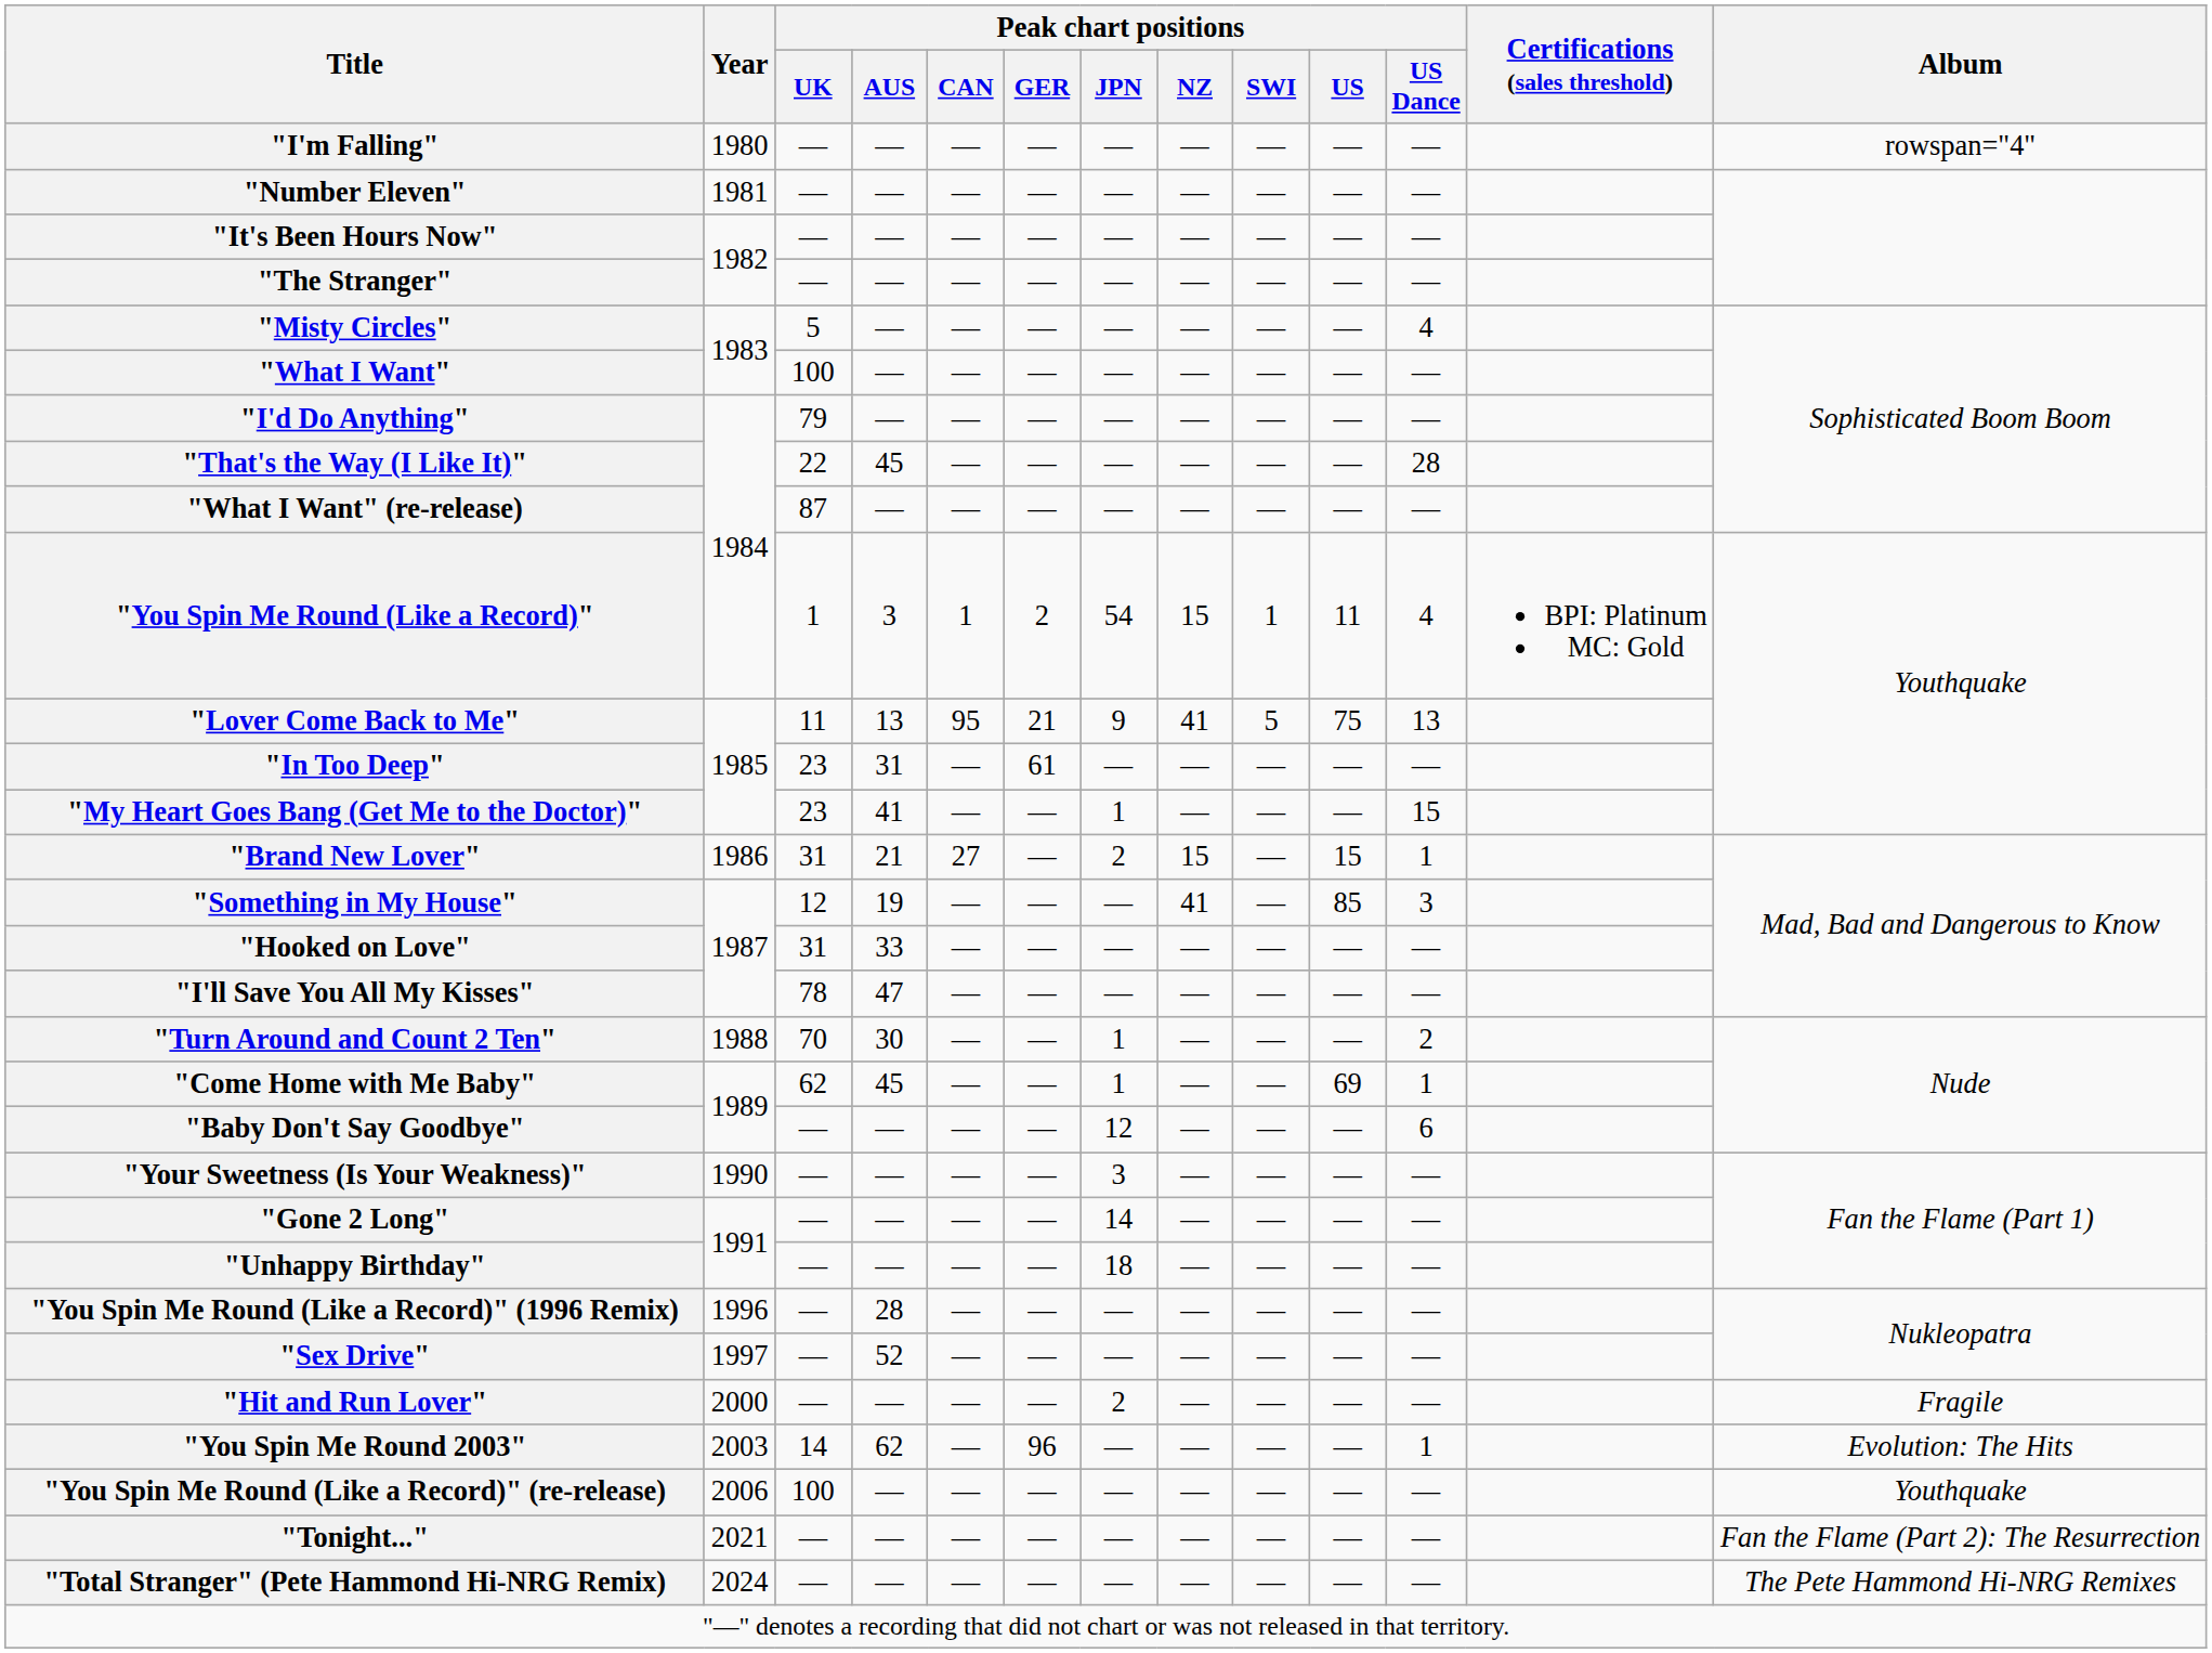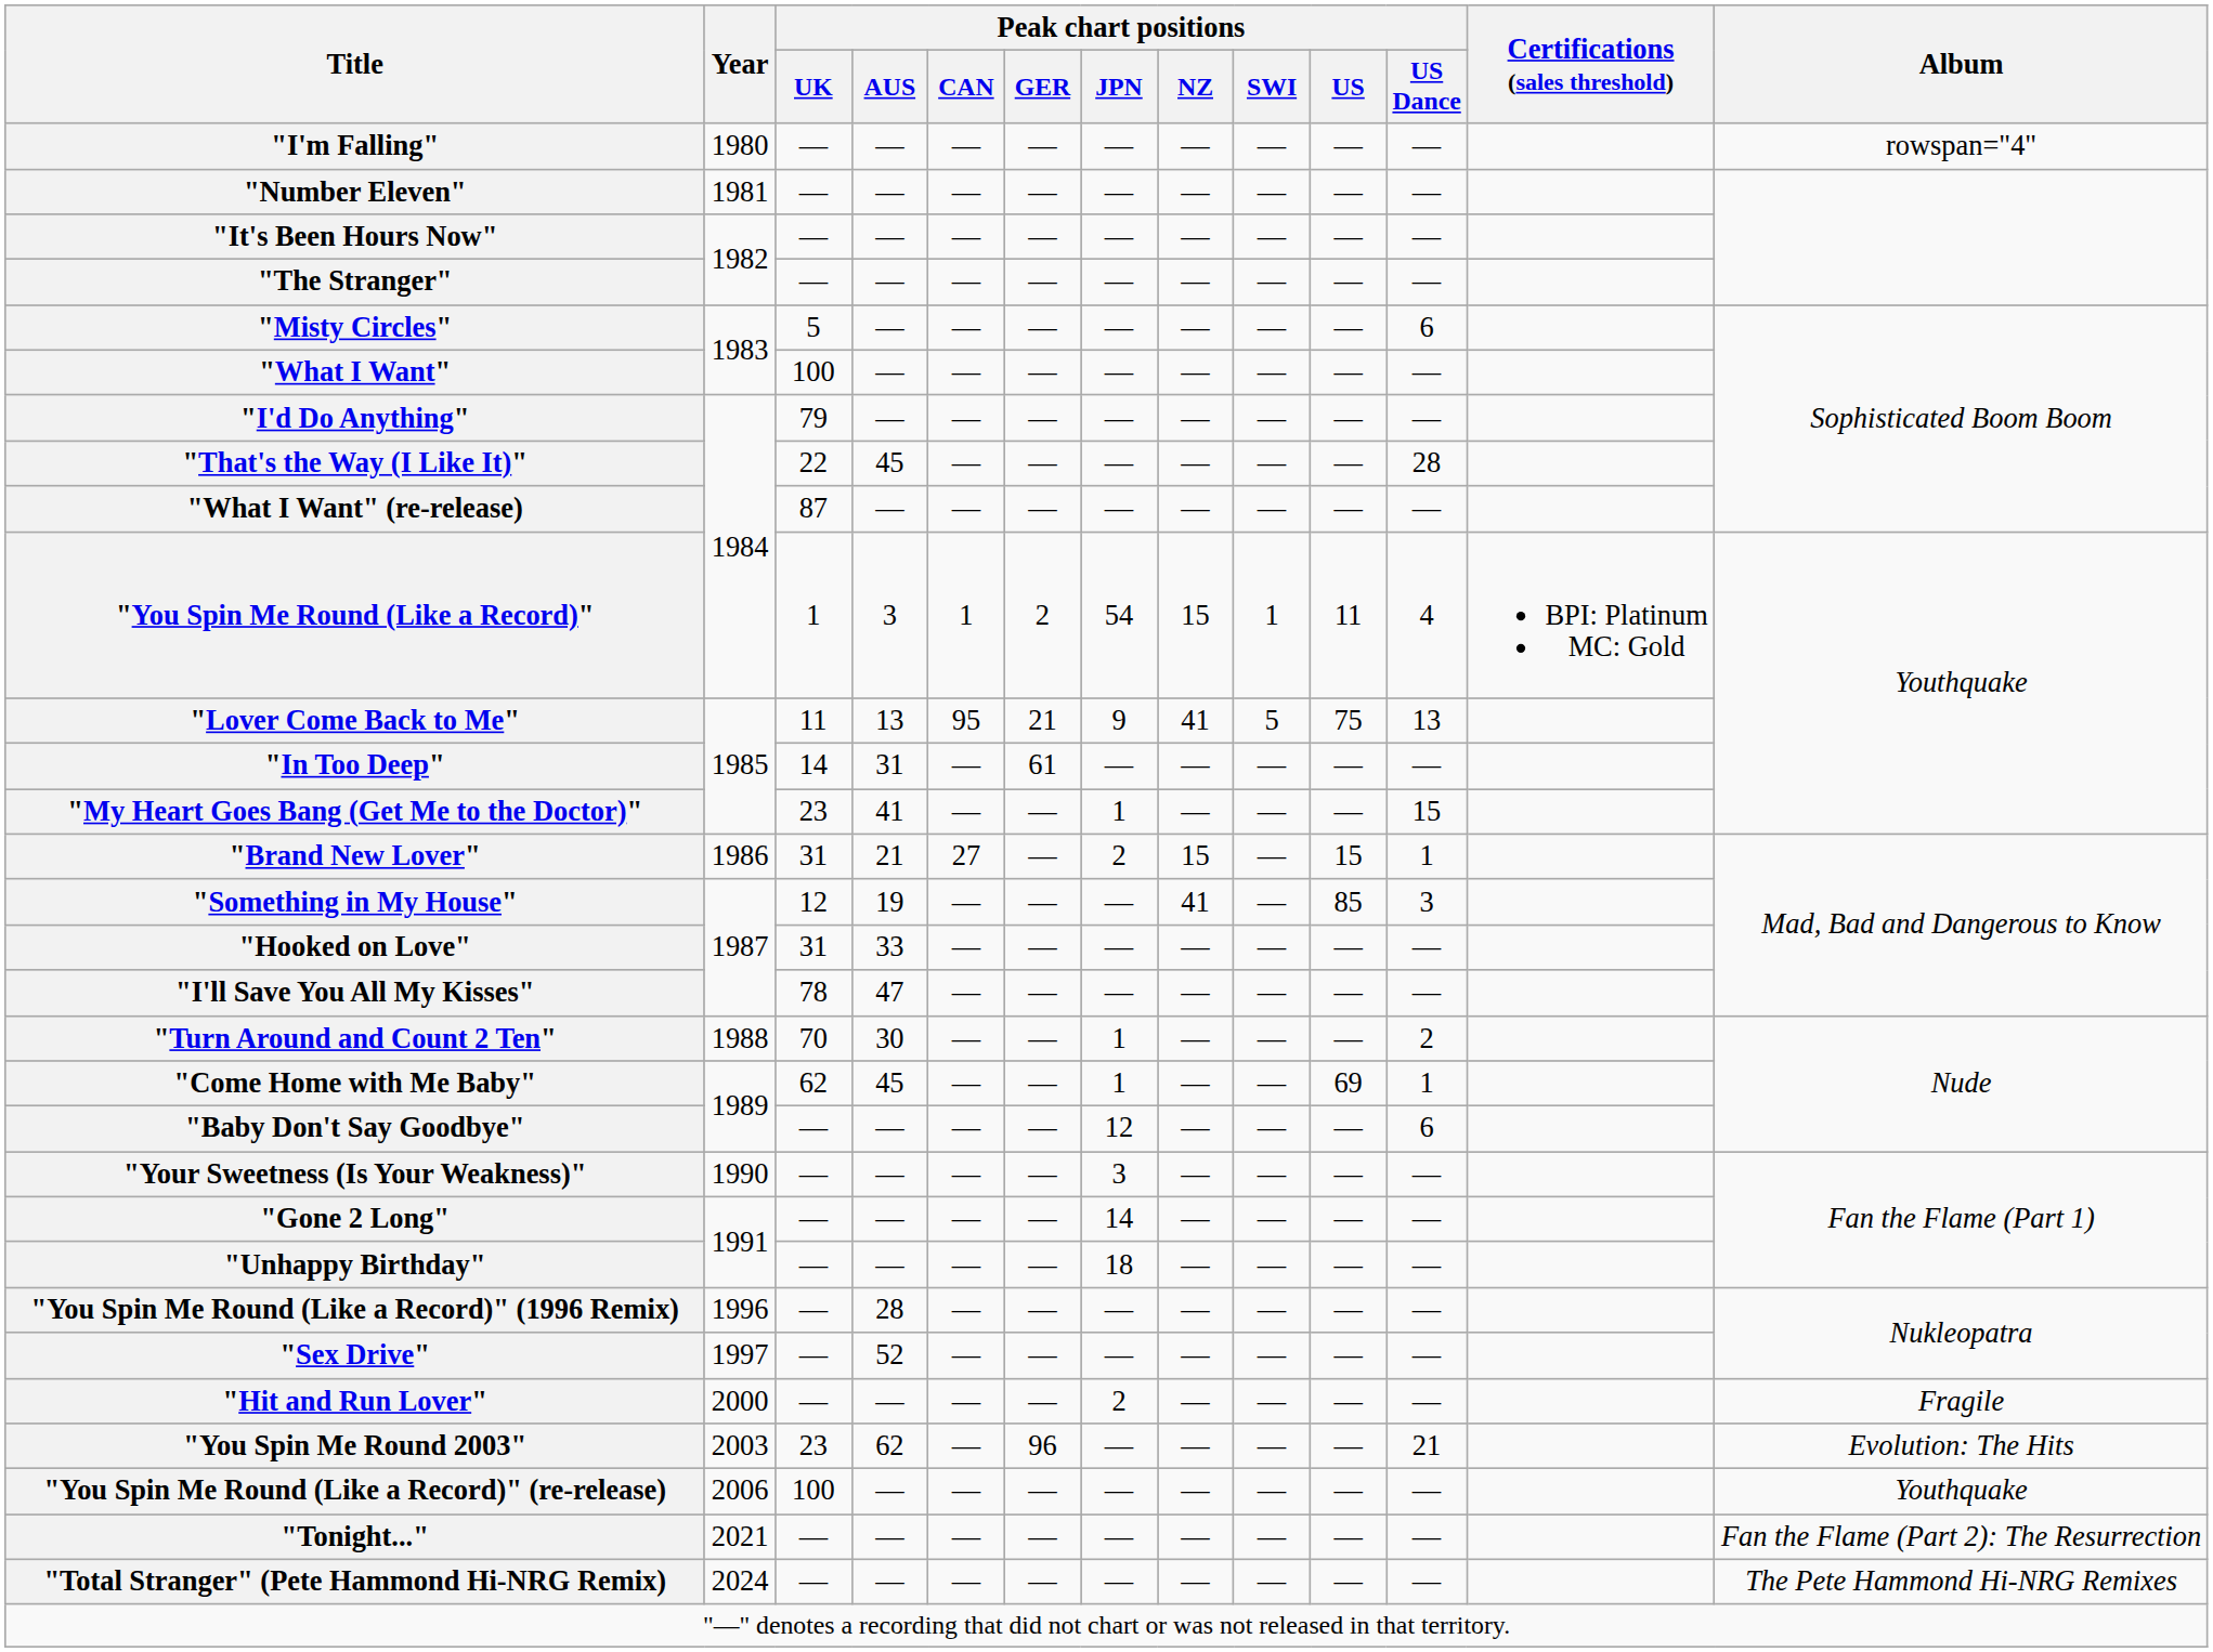"Misty Circles" | Peak chart positions / US Dance: 4 -> 6
"In Too Deep" | Peak chart positions / UK: 23 -> 14
"You Spin Me Round 2003" | Peak chart positions / UK: 14 -> 23
"You Spin Me Round 2003" | Peak chart positions / US Dance: 1 -> 21
